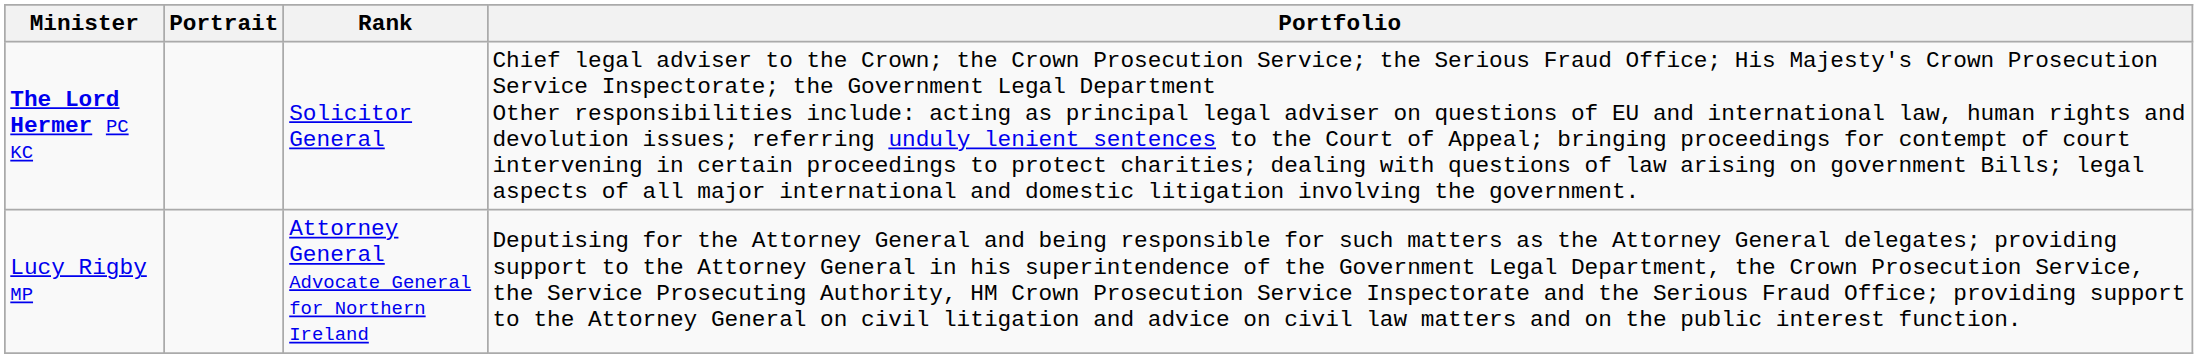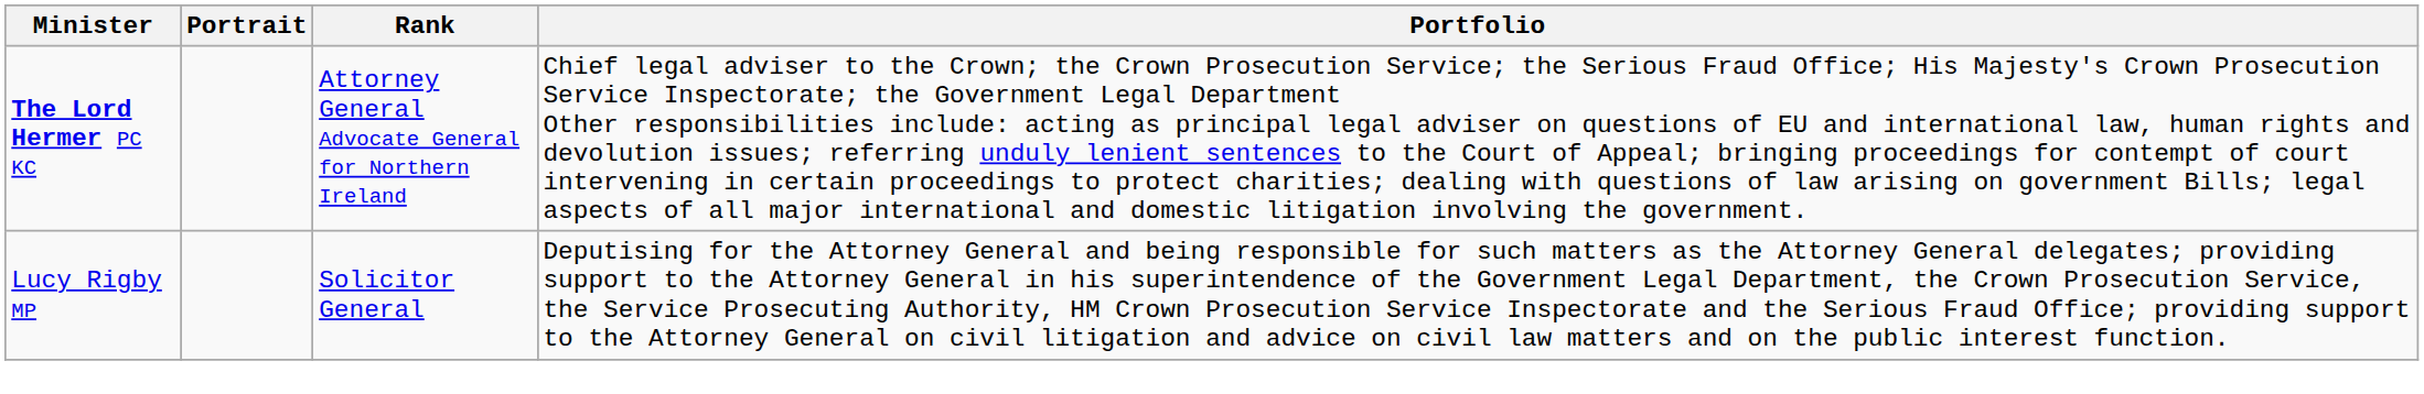The Lord Hermer PC KC | Rank: Solicitor General -> Attorney General Advocate General for Northern Ireland
Lucy Rigby MP | Rank: Attorney General Advocate General for Northern Ireland -> Solicitor General
